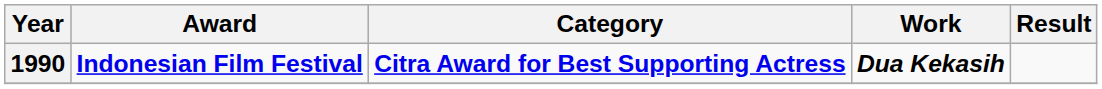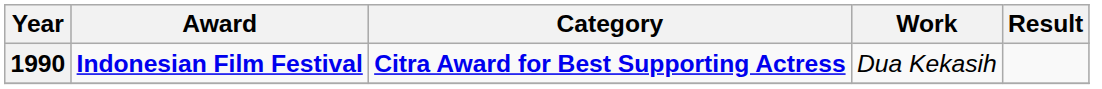1990 | Work: bold -> normal
